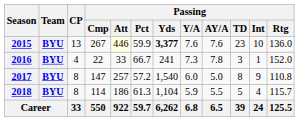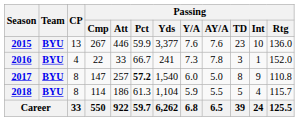2015 | Passing / Att: lightyellow background -> no background
2015 | Passing / Yds: bold -> normal
2017 | Passing / Pct: normal -> bold
